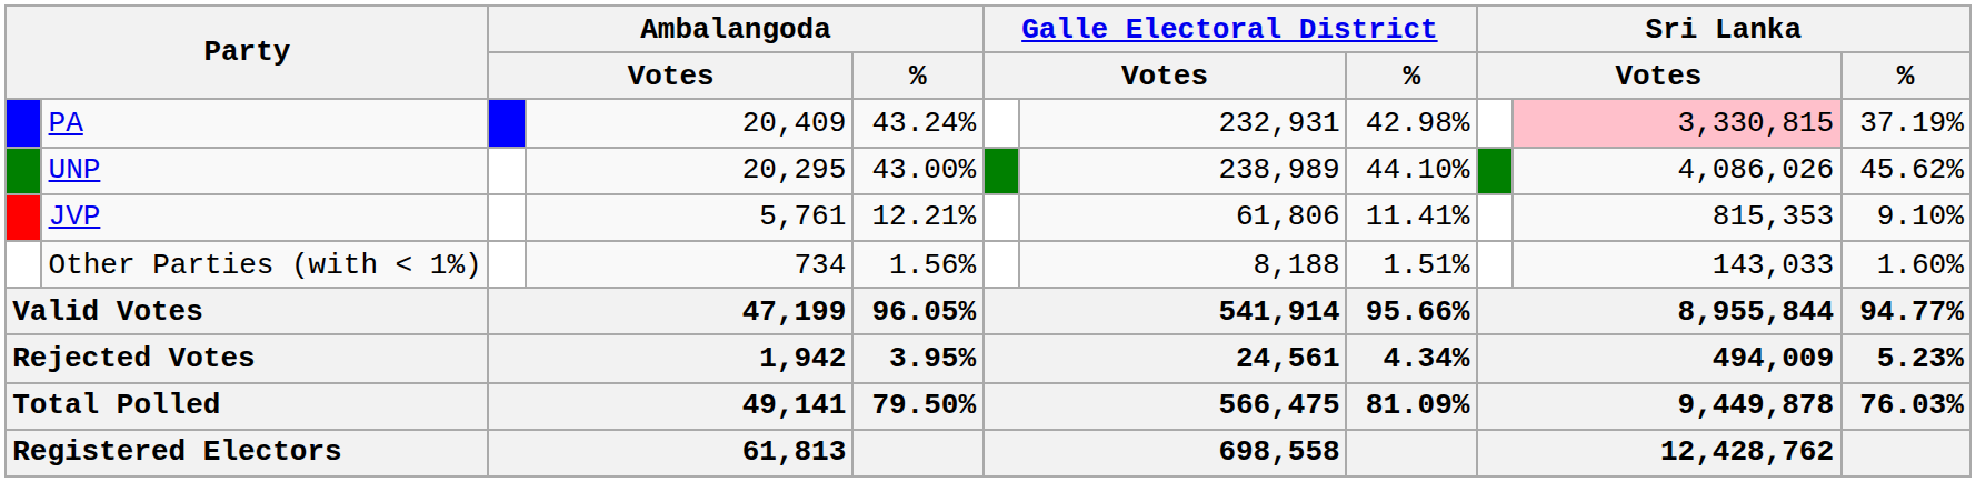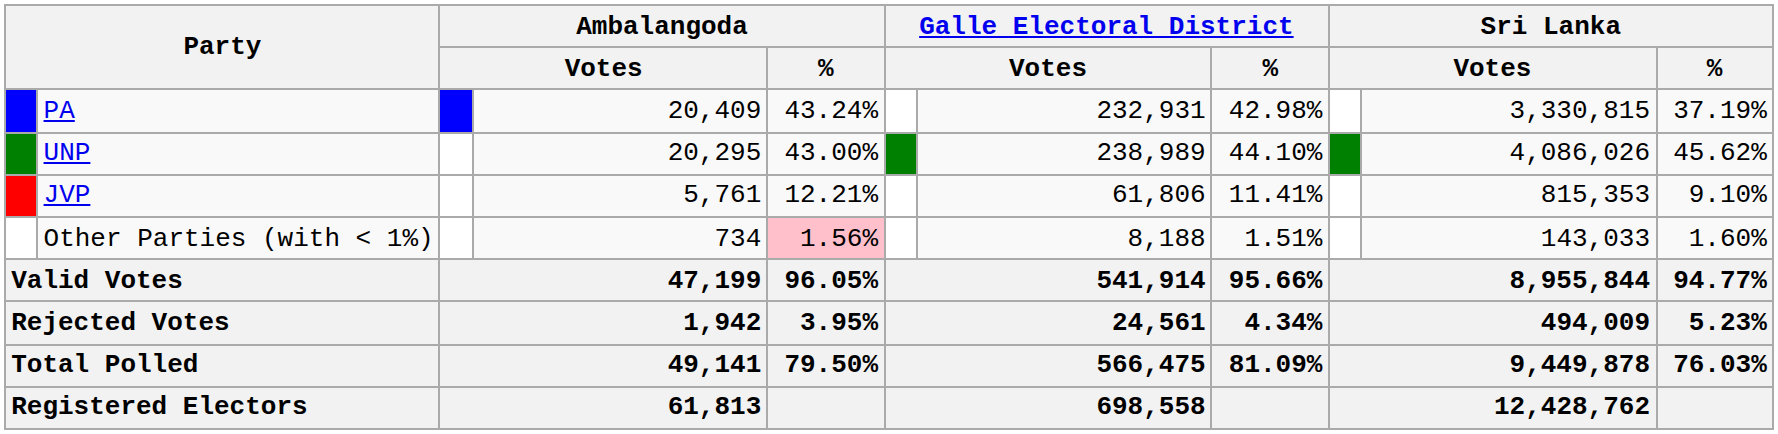PA | column 10: pink background -> no background
Other Parties (with < 1%) | Ambalangoda / %: no background -> pink background
